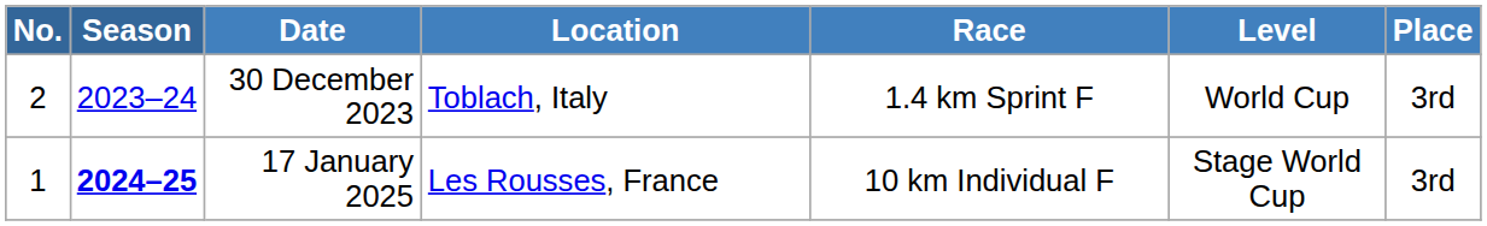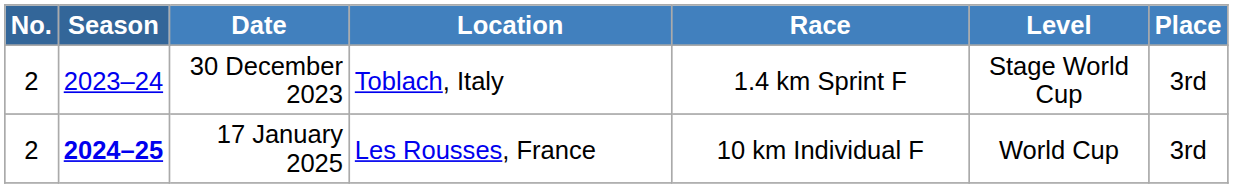30 December 2023 | Level: World Cup -> Stage World Cup
17 January 2025 | No.: 1 -> 2
17 January 2025 | Level: Stage World Cup -> World Cup
